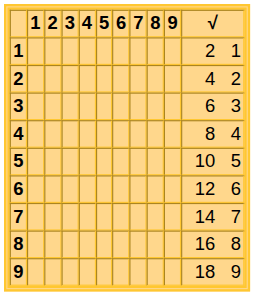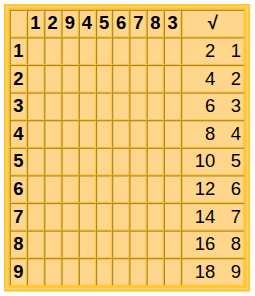columns swapped: 3 <-> 9
